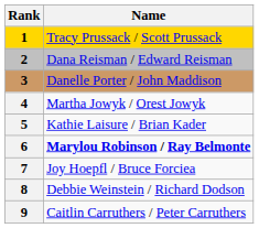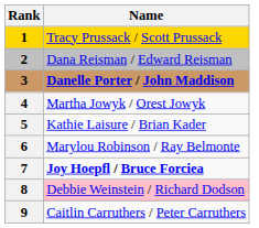Danelle Porter / John Maddison | Name: normal -> bold
Marylou Robinson / Ray Belmonte | Name: bold -> normal
Joy Hoepfl / Bruce Forciea | Name: normal -> bold
Debbie Weinstein / Richard Dodson | Name: no background -> pink background
